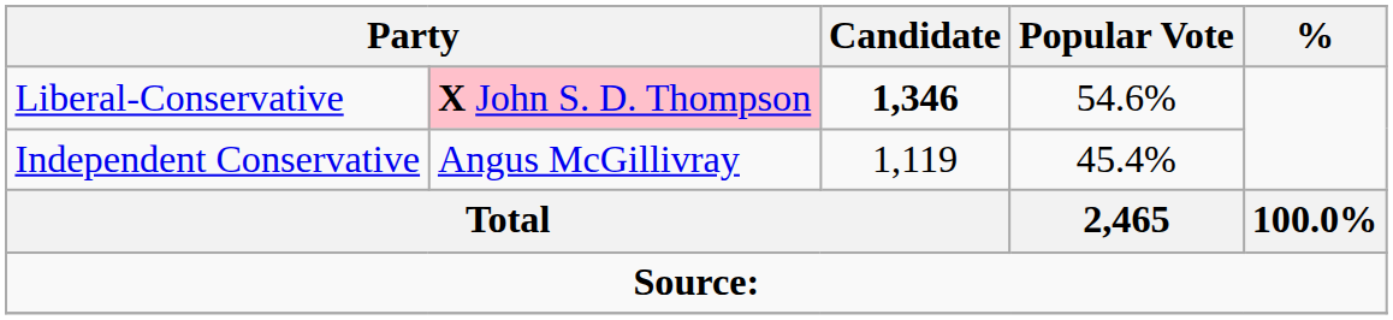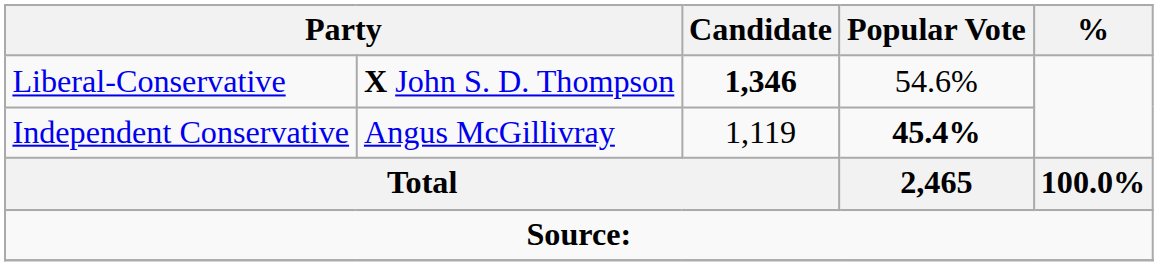Liberal-Conservative | column 2: pink background -> no background
Independent Conservative | Popular Vote: normal -> bold
